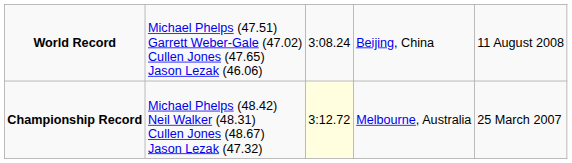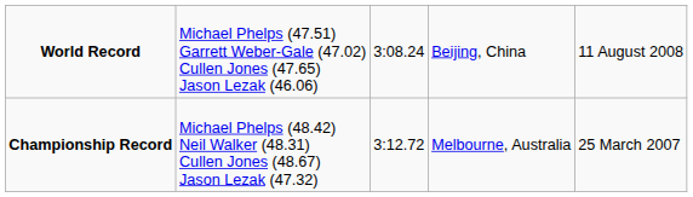Championship Record | column 3: lightyellow background -> no background
